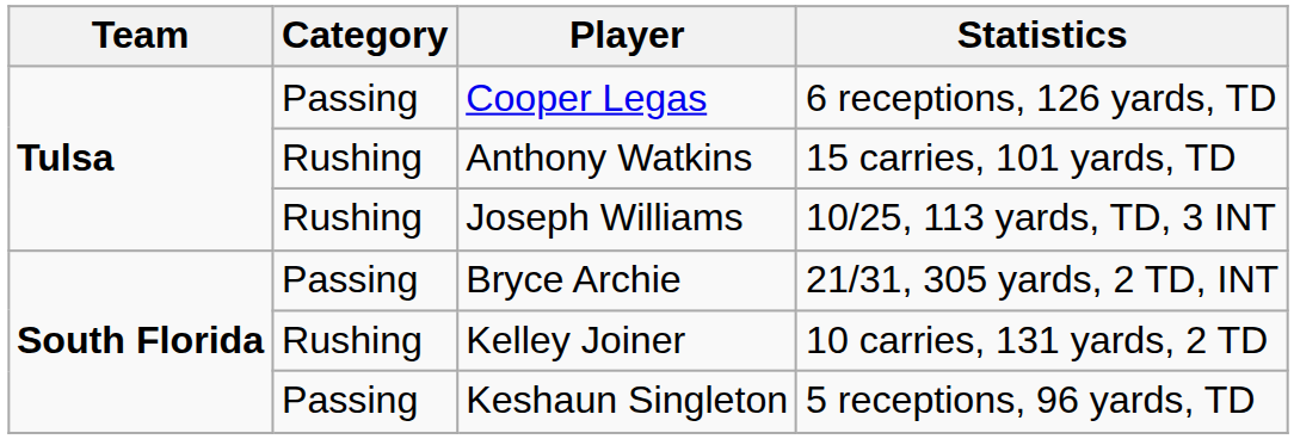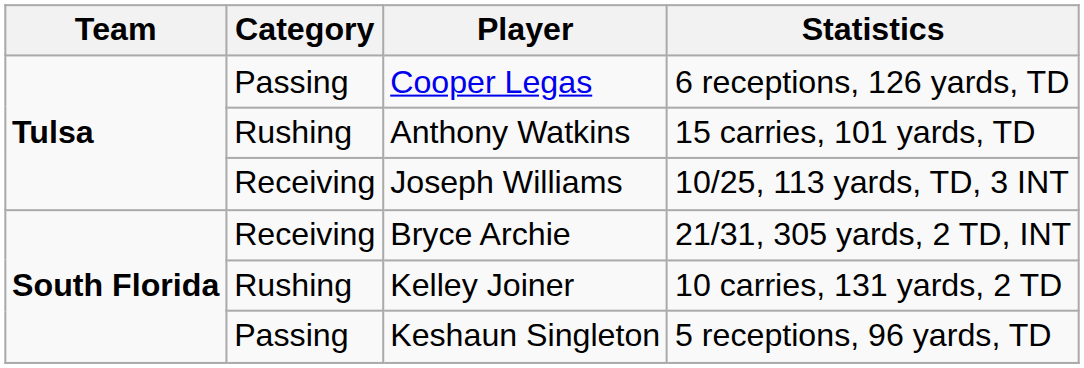Joseph Williams | Category: Rushing -> Receiving
Bryce Archie | Category: Passing -> Receiving
